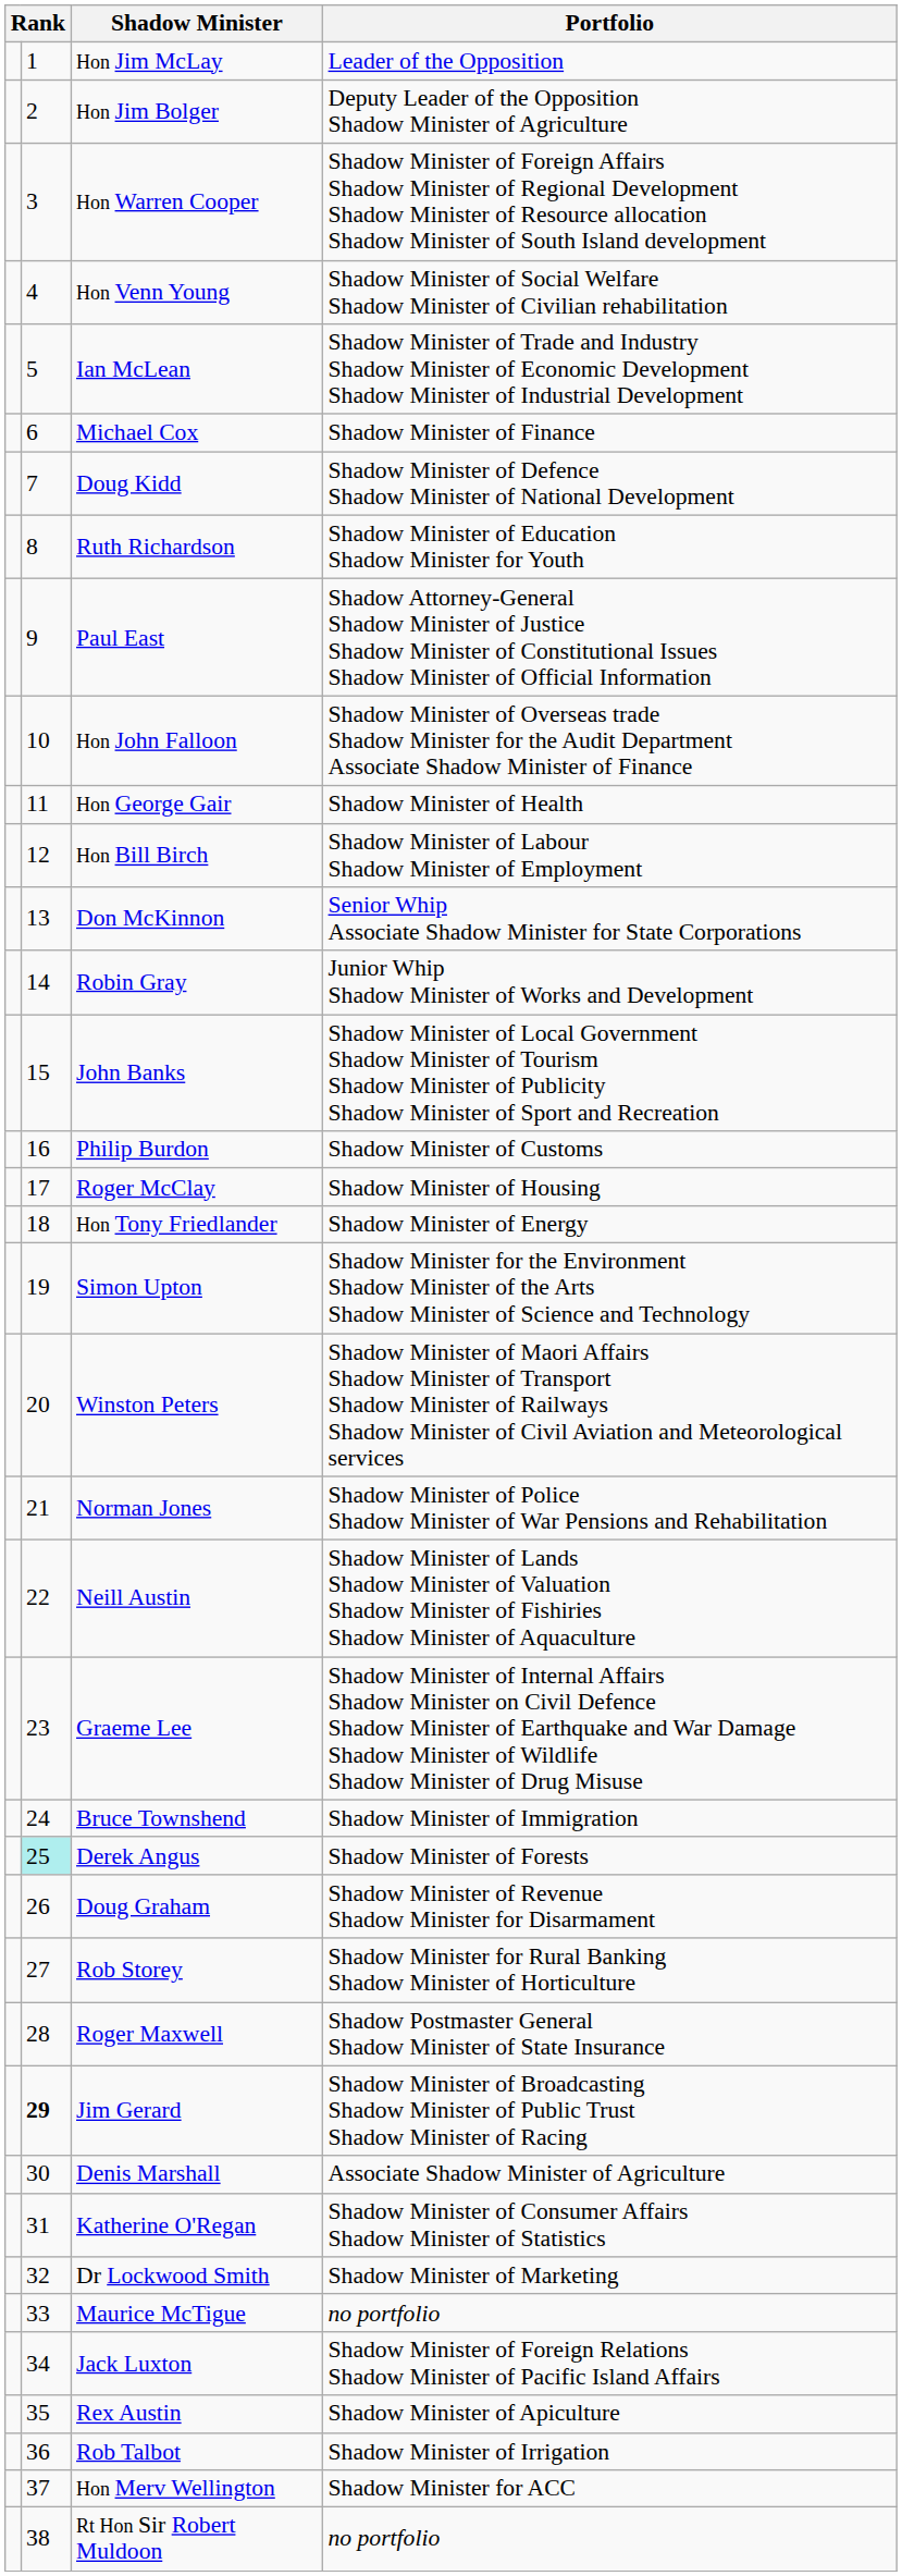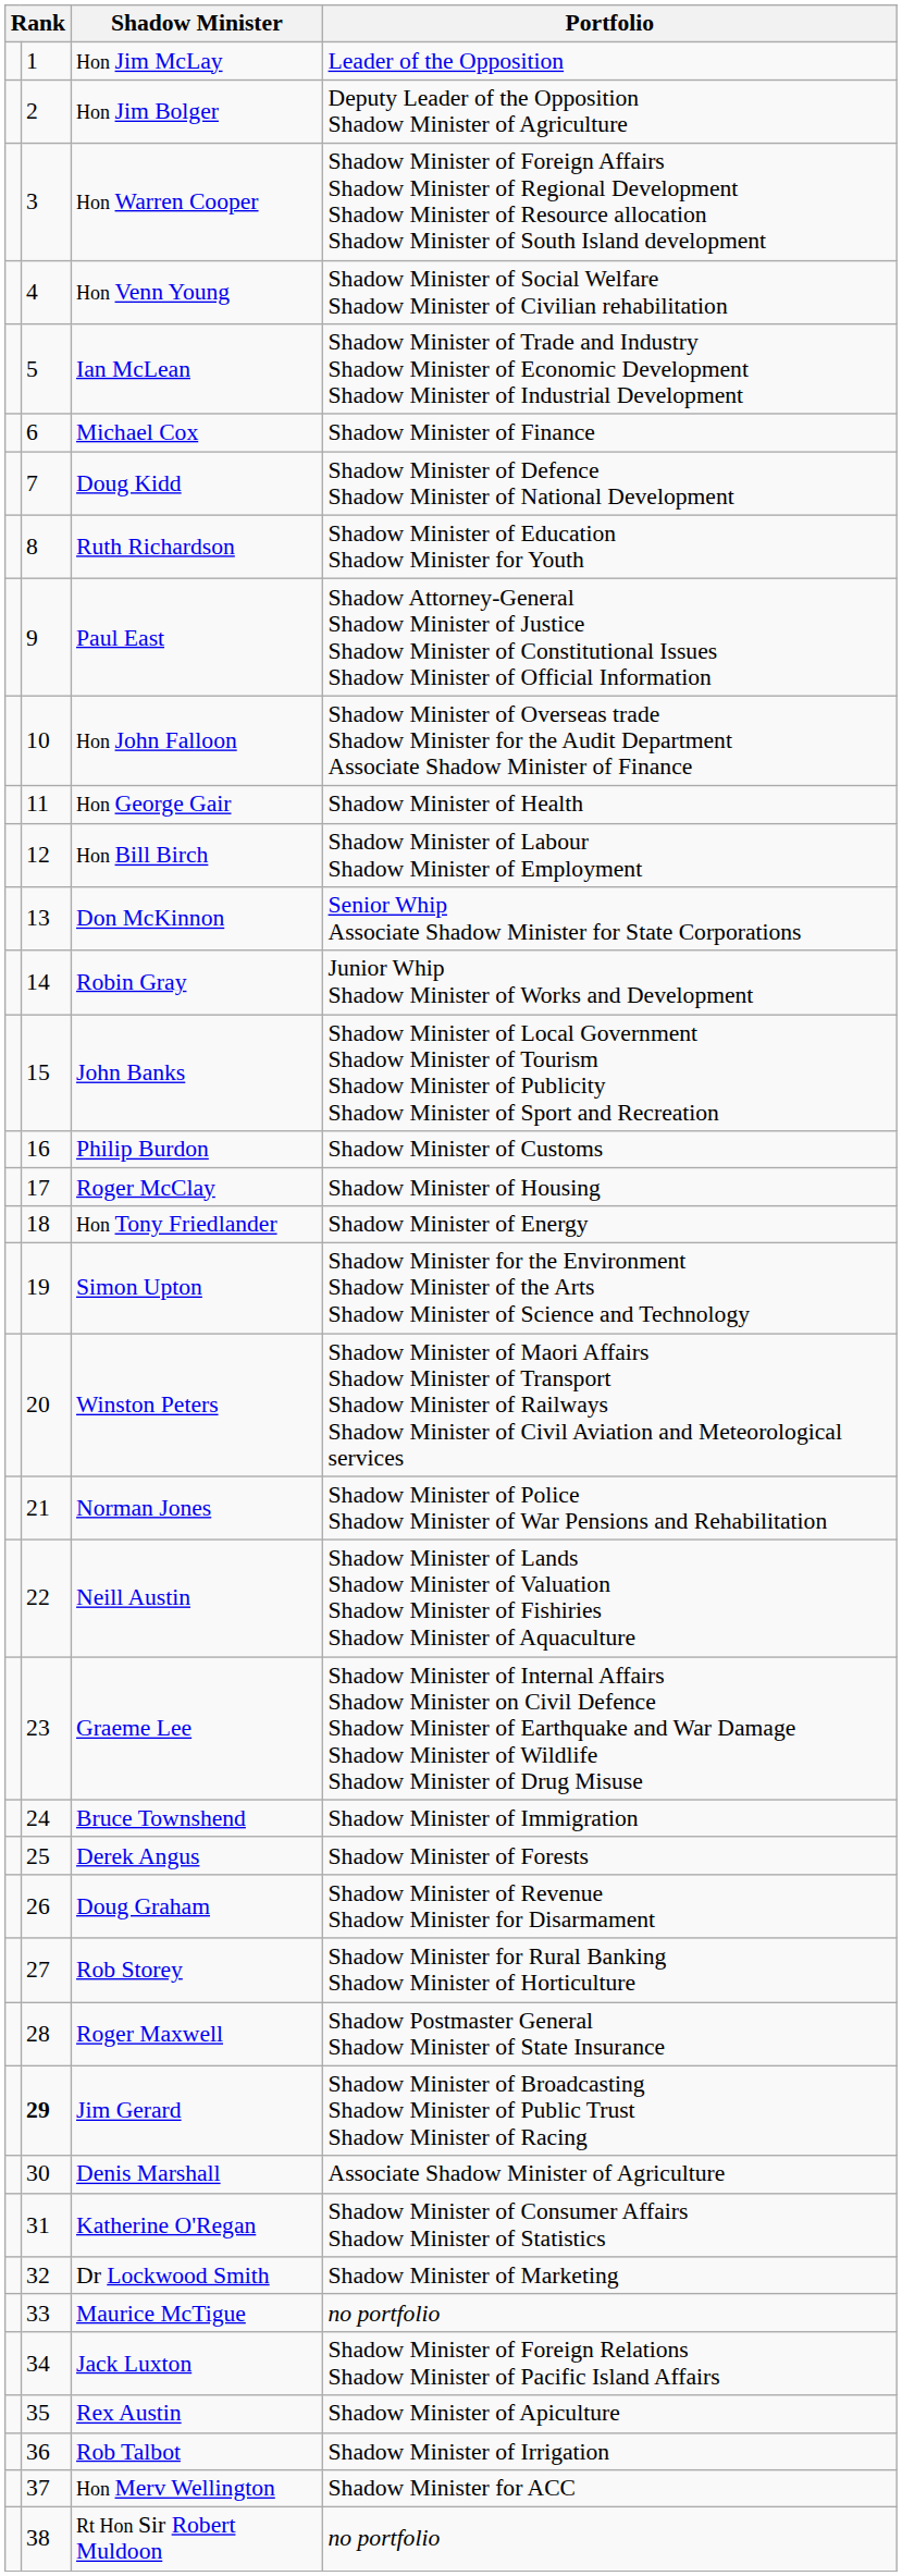Derek Angus | column 2: paleturquoise background -> no background
